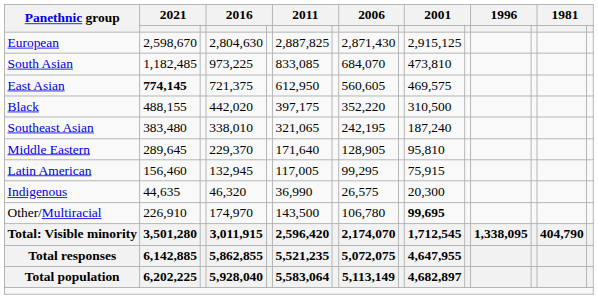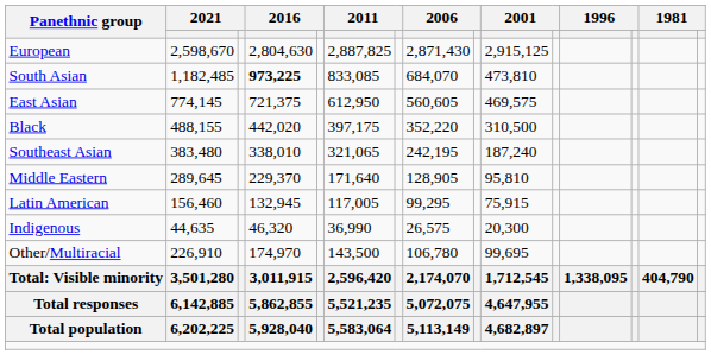South Asian | column 4: normal -> bold
East Asian | column 2: bold -> normal
Other/Multiracial | column 10: bold -> normal
